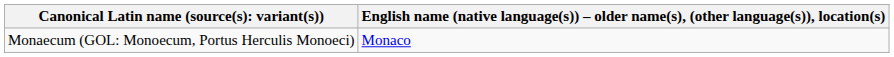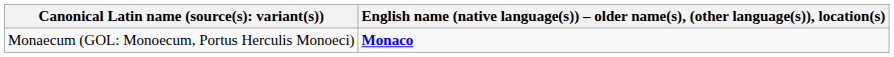Monaecum (GOL: Monoecum, Portus Herculis Monoeci) | column 2: normal -> bold
